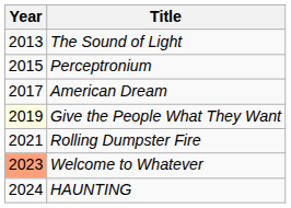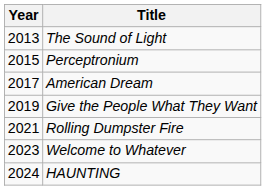Give the People What They Want | Year: lightyellow background -> no background
Welcome to Whatever | Year: lightsalmon background -> no background
